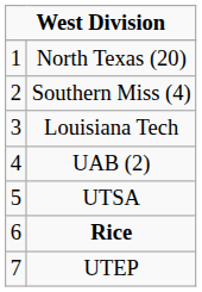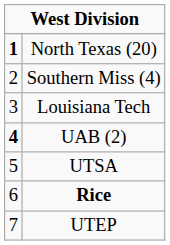North Texas (20) | column 1: normal -> bold
UAB (2) | column 1: normal -> bold
